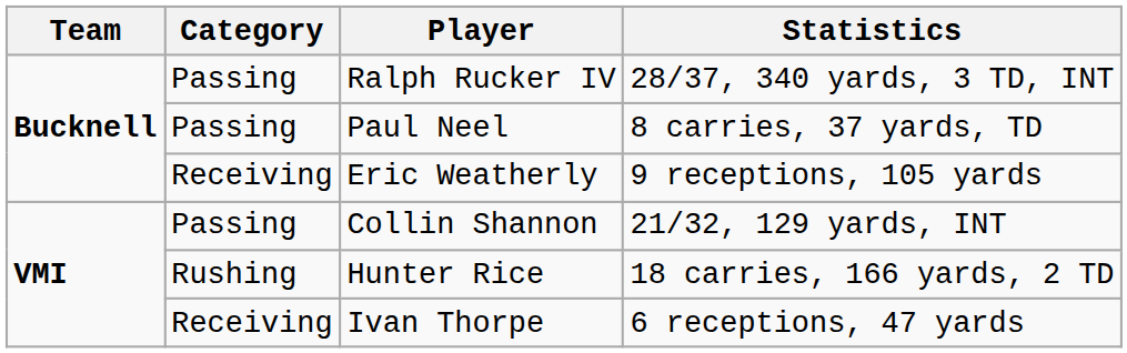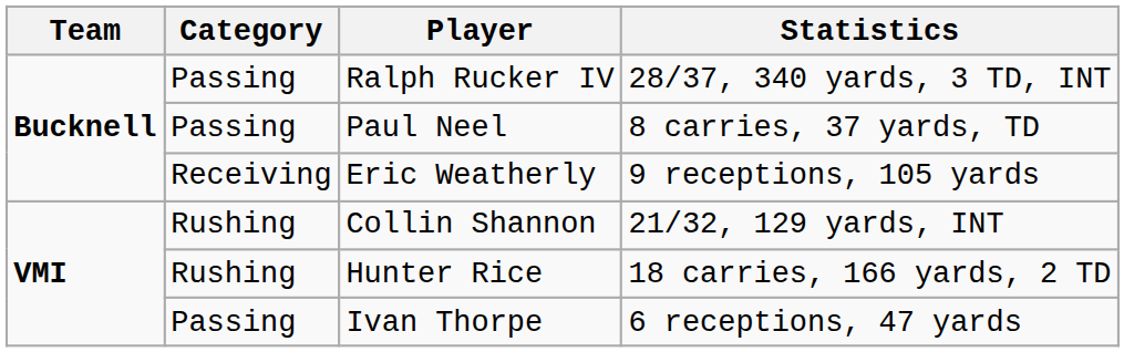Collin Shannon | Category: Passing -> Rushing
Ivan Thorpe | Category: Receiving -> Passing
